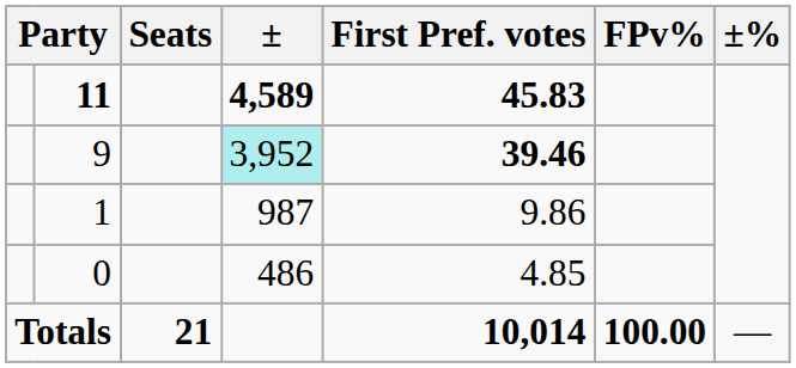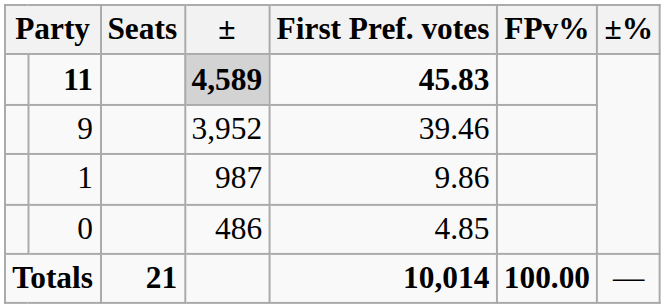11 | ±: no background -> lightgrey background
9 | ±: paleturquoise background -> no background
9 | First Pref. votes: bold -> normal
